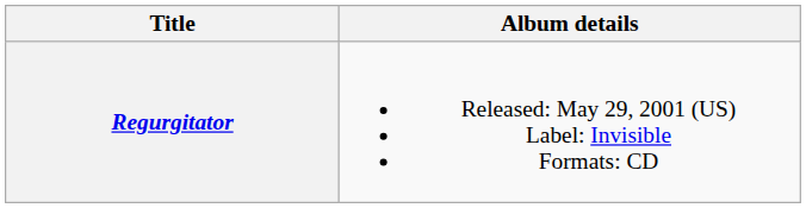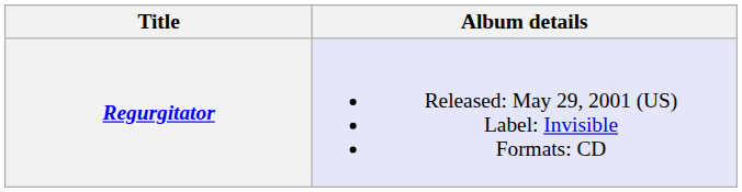Regurgitator | Album details: no background -> lavender background
